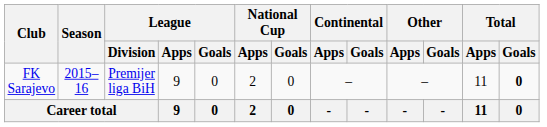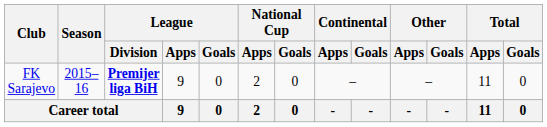FK Sarajevo | League / Division: normal -> bold
FK Sarajevo | Total / Goals: bold -> normal
